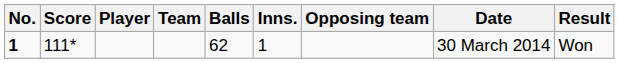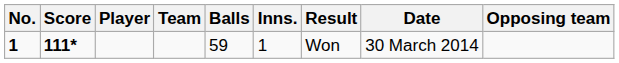columns swapped: Opposing team <-> Result
row 2 | Score: normal -> bold
row 2 | Balls: 62 -> 59
